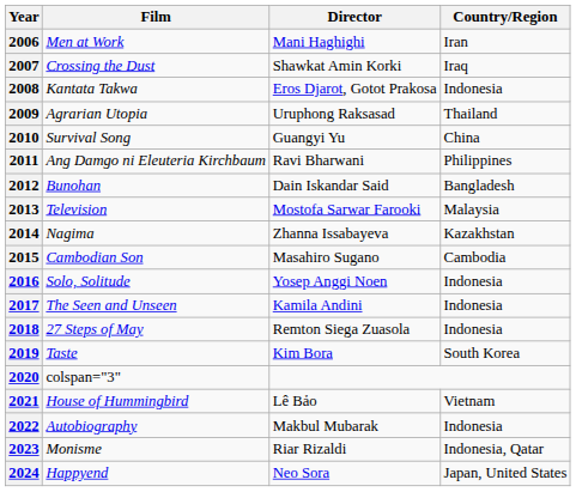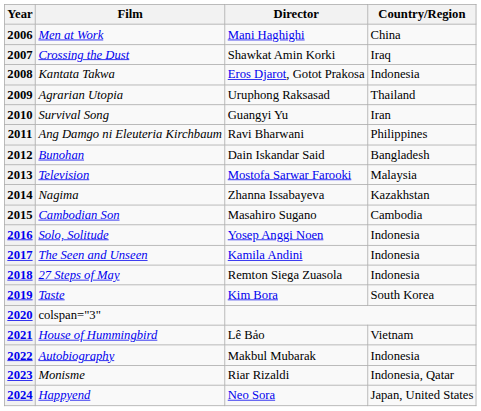2006 | Country/Region: Iran -> China
2010 | Country/Region: China -> Iran
